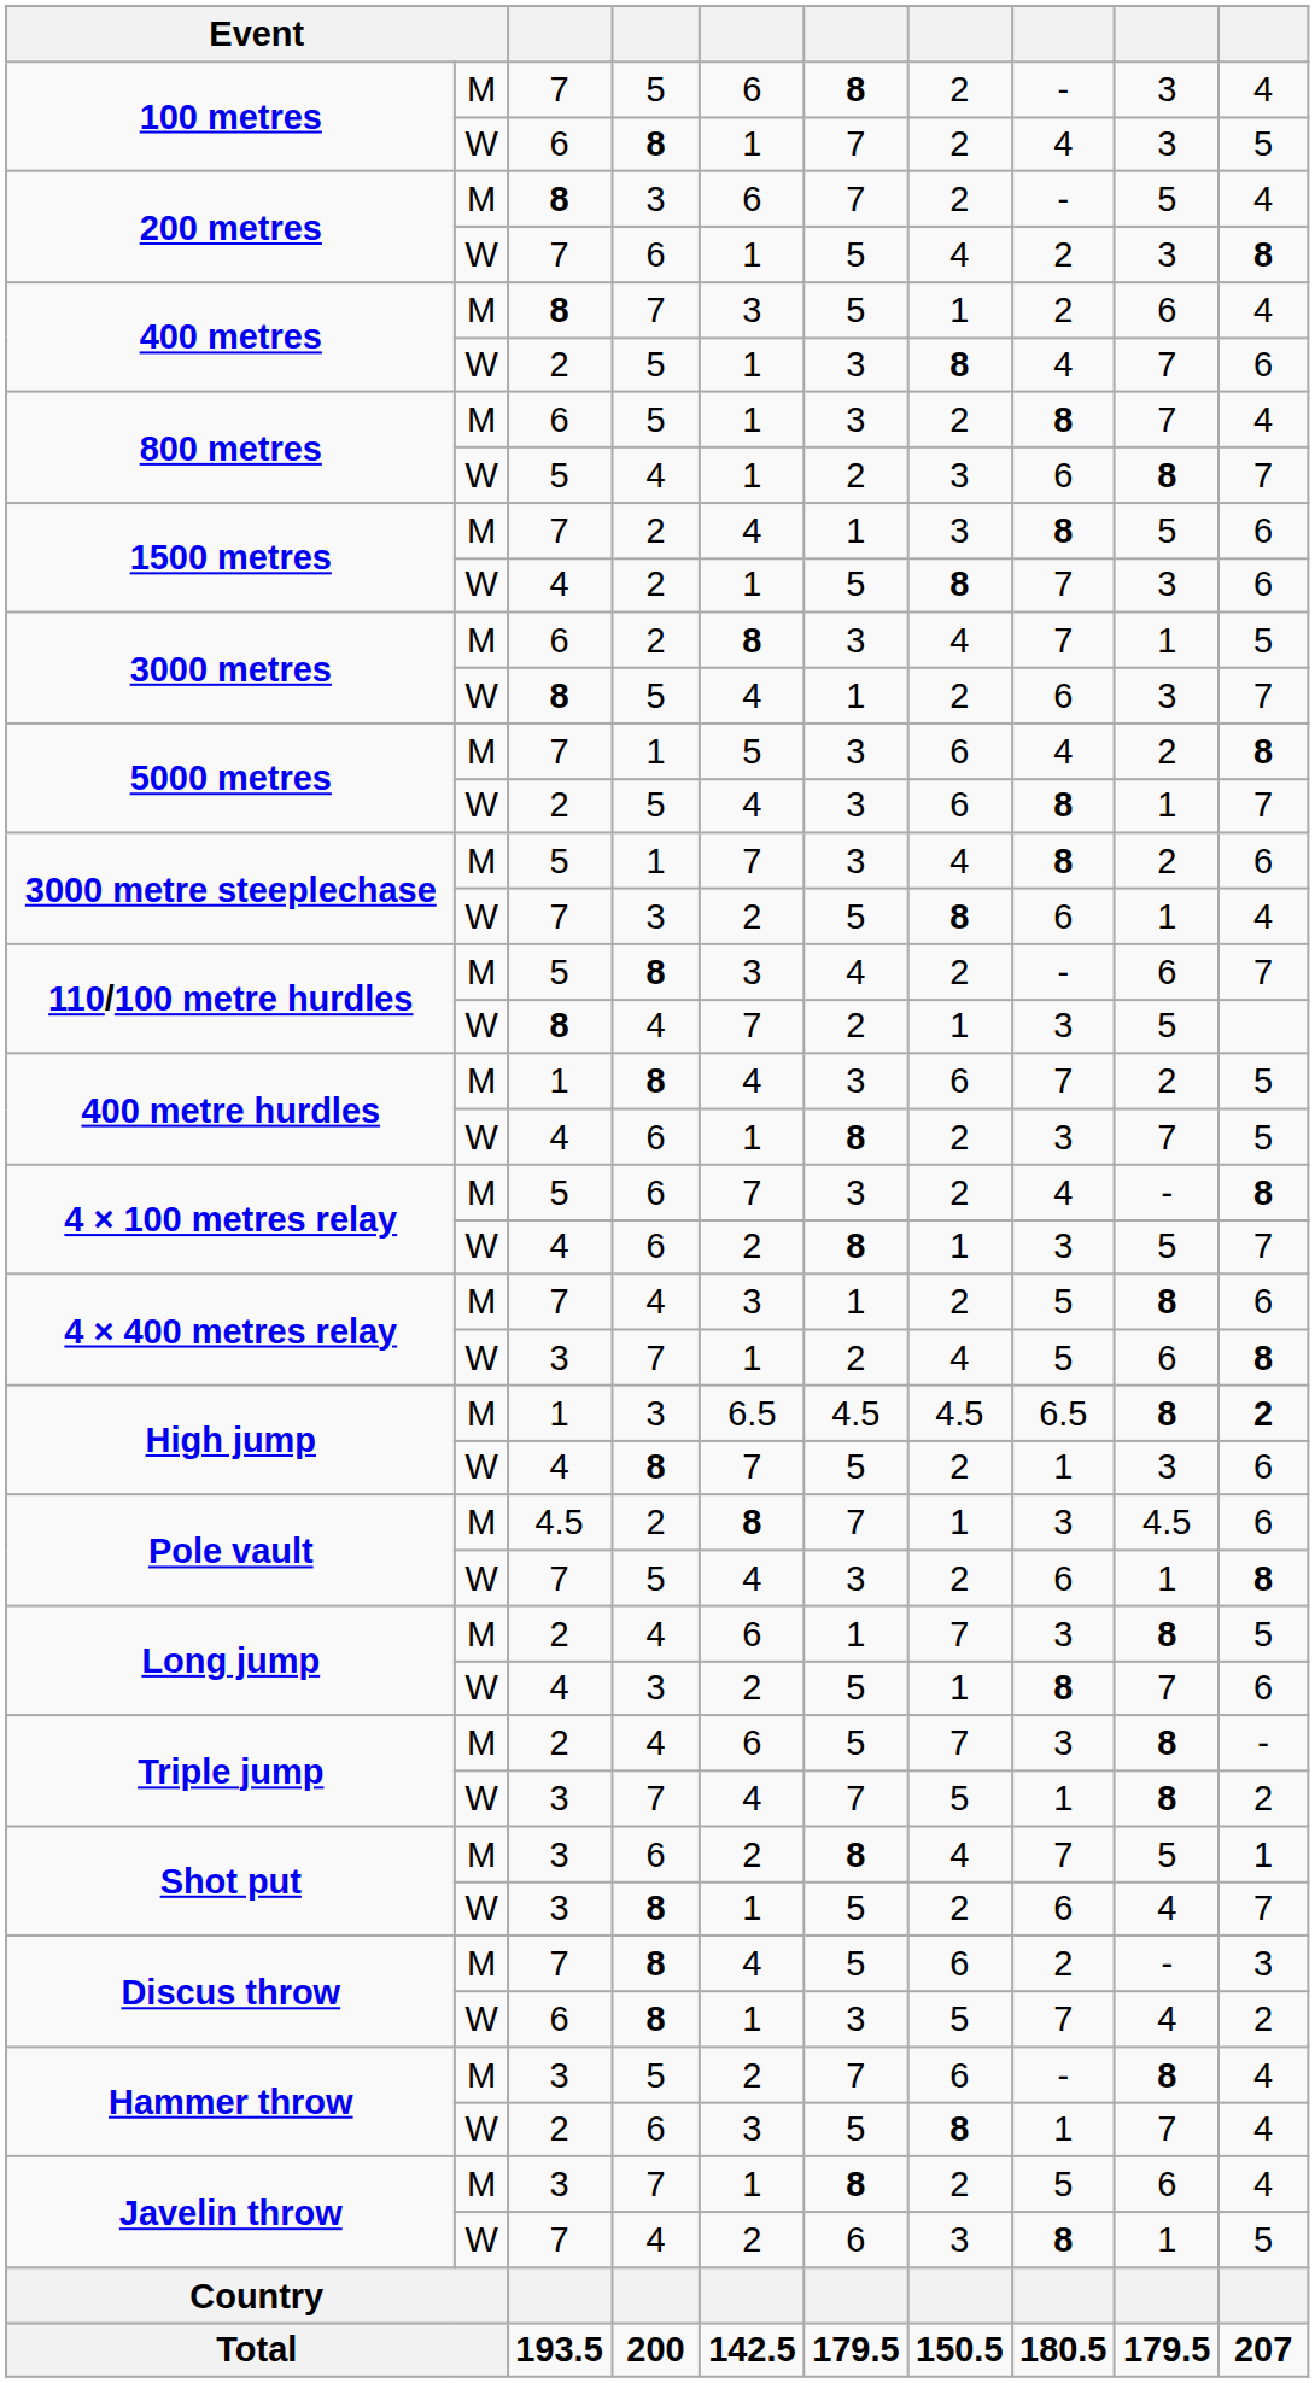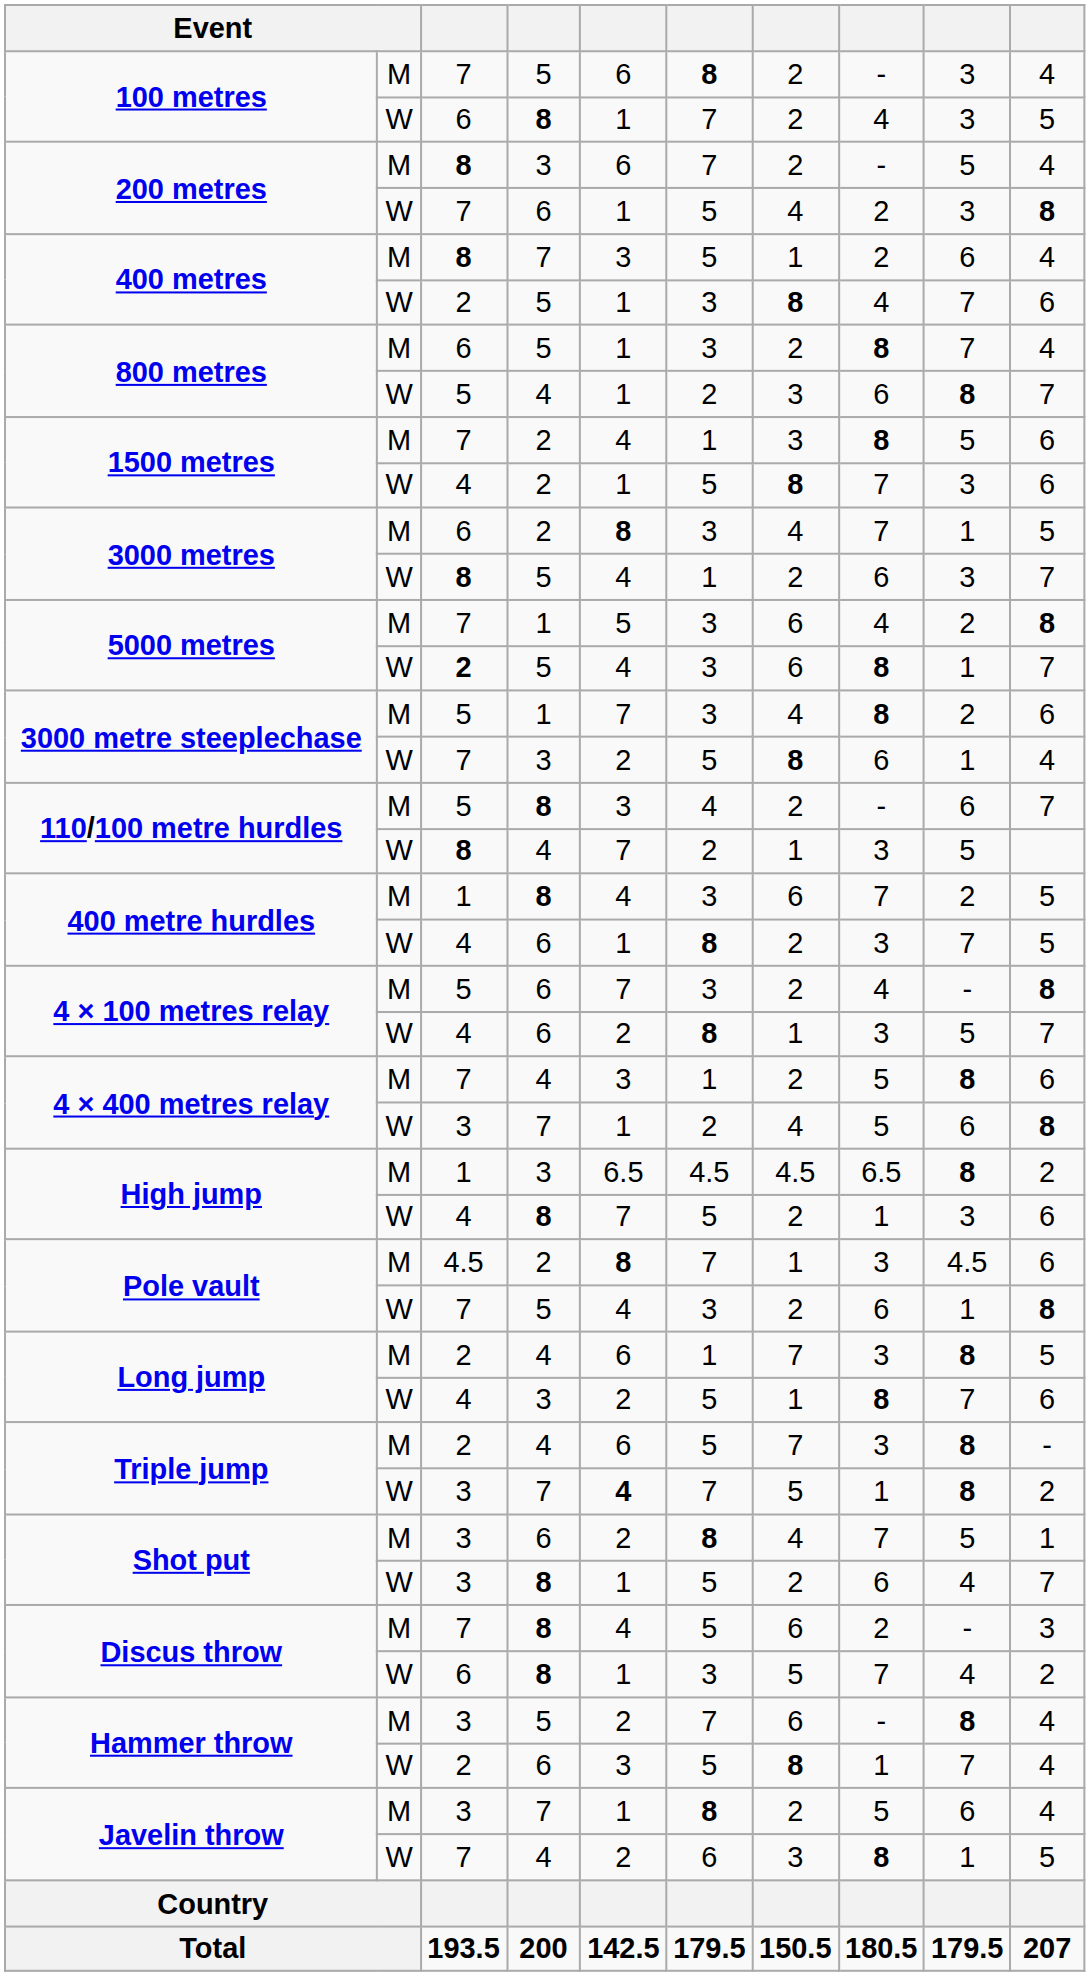5000 metres / W | column 3: normal -> bold
High jump / M | column 10: bold -> normal
Triple jump / W | column 5: normal -> bold
